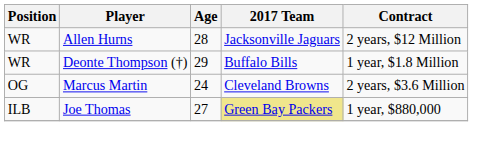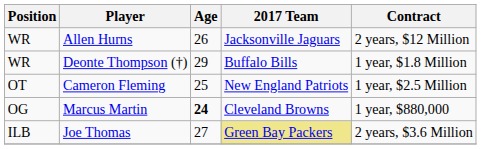Allen Hurns | Age: 28 -> 26
+ row: OT | Cameron Fleming | 25 | New England Patriots | 1 year, $2.5 Million
Marcus Martin | Age: normal -> bold
Marcus Martin | Contract: 2 years, $3.6 Million -> 1 year, $880,000
Joe Thomas | Contract: 1 year, $880,000 -> 2 years, $3.6 Million
